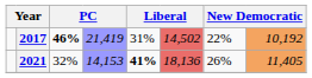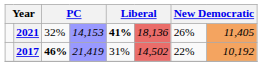rows swapped: 2021 <-> 2017
